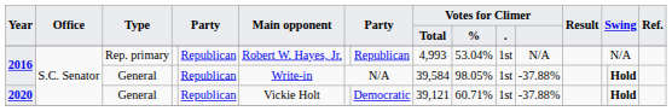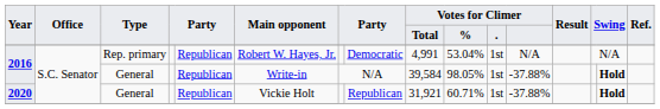2016 / Rep. primary | column 8: Republican -> Democratic
2016 / Rep. primary | Votes for Climer / Total: 4,993 -> 4,991
2020 | column 8: Democratic -> Republican
2020 | Votes for Climer / Total: 39,121 -> 31,921
